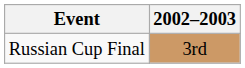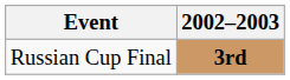Russian Cup Final | 2002–2003: normal -> bold
